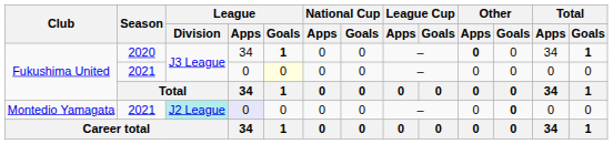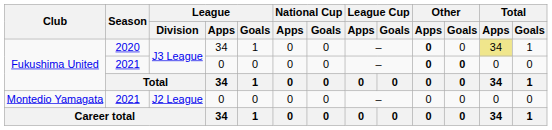Fukushima United / 2020 | League / Goals: bold -> normal
Fukushima United / 2020 | Total / Apps: no background -> khaki background
Fukushima United / 2020 | Total / Goals: bold -> normal
Fukushima United / 2021 | League / Goals: lightyellow background -> no background
Fukushima United / 2021 | Other / Apps: normal -> bold
Fukushima United / 2021 | Other / Goals: normal -> bold
Montedio Yamagata | League / Division: paleturquoise background -> no background
Montedio Yamagata | League / Apps: lavender background -> no background
Montedio Yamagata | Other / Goals: bold -> normal
